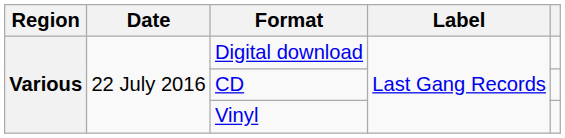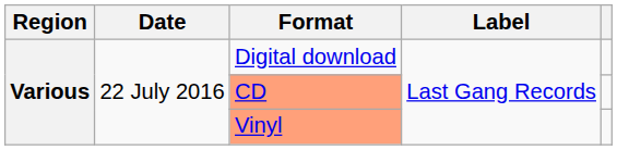CD | Format: no background -> lightsalmon background
Vinyl | Format: no background -> lightsalmon background
